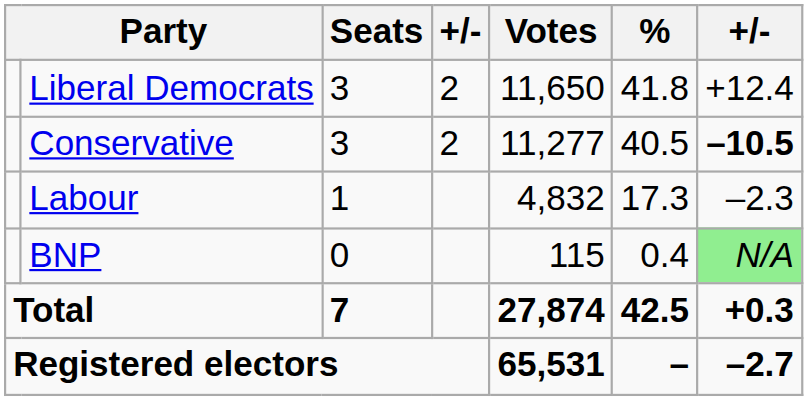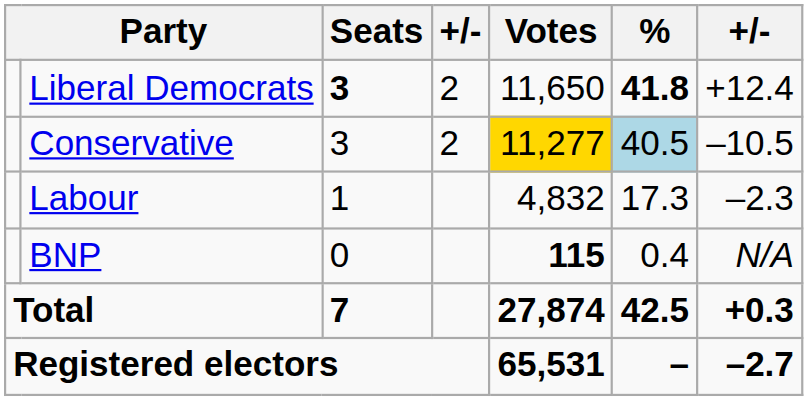Liberal Democrats | Seats: normal -> bold
Liberal Democrats | %: normal -> bold
Conservative | Votes: no background -> gold background
Conservative | %: no background -> lightblue background
Conservative | column 7: bold -> normal
BNP | Votes: normal -> bold
BNP | column 7: lightgreen background -> no background
